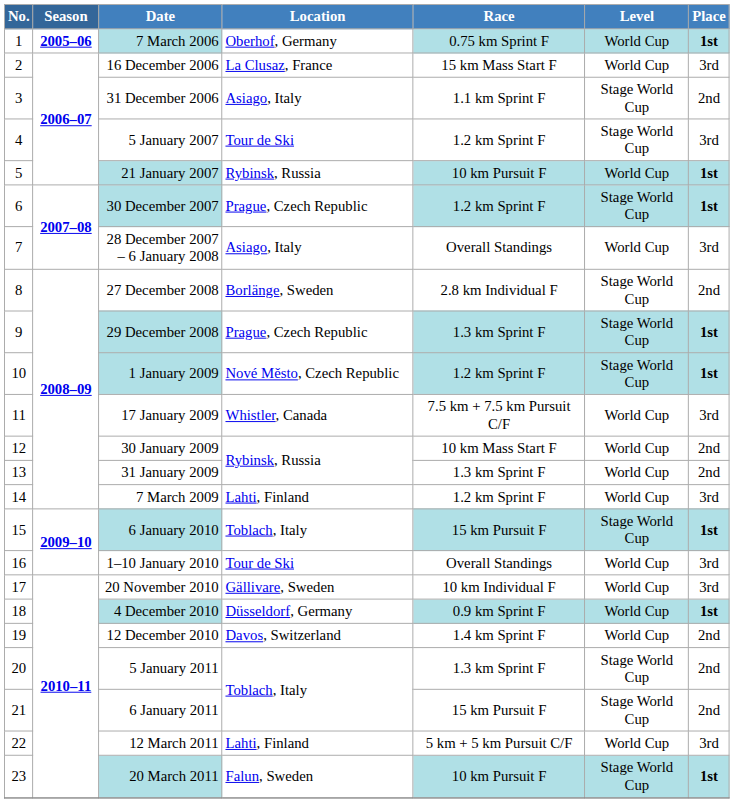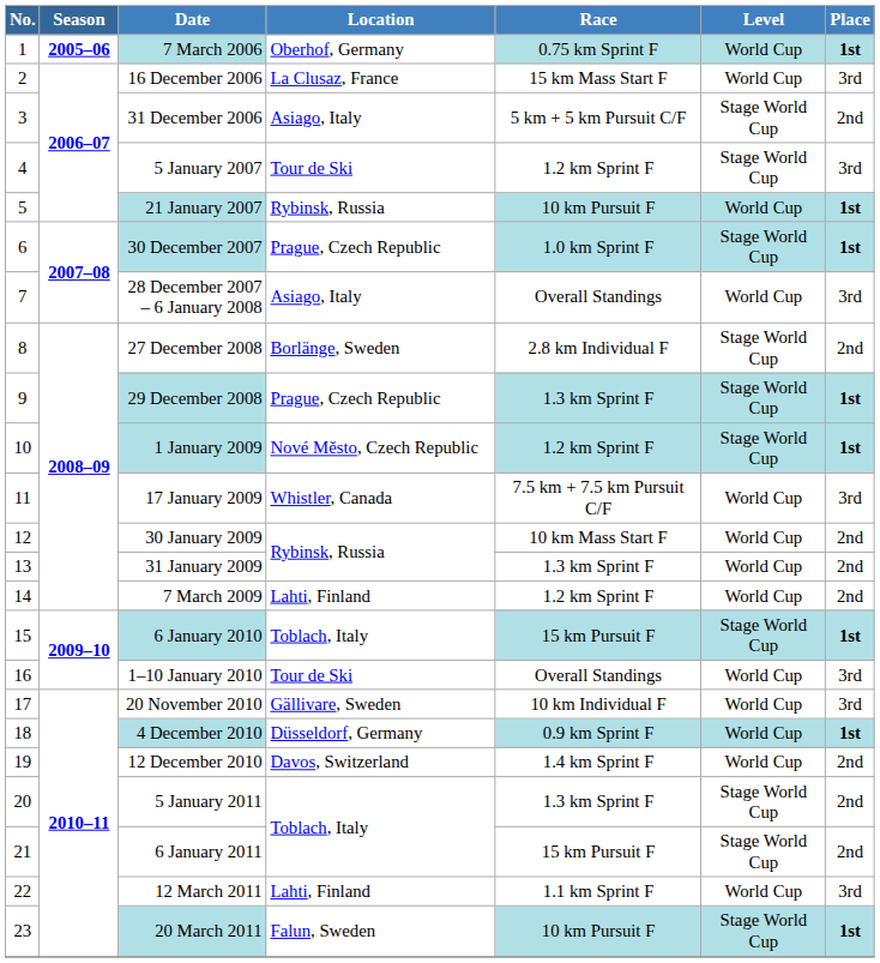31 December 2006 | Race: 1.1 km Sprint F -> 5 km + 5 km Pursuit C/F
30 December 2007 | Race: 1.2 km Sprint F -> 1.0 km Sprint F
7 March 2009 | Place: 3rd -> 2nd
12 March 2011 | Race: 5 km + 5 km Pursuit C/F -> 1.1 km Sprint F
